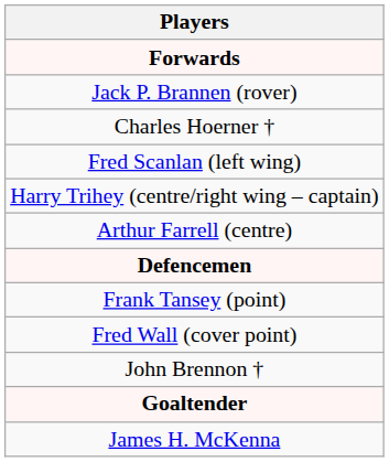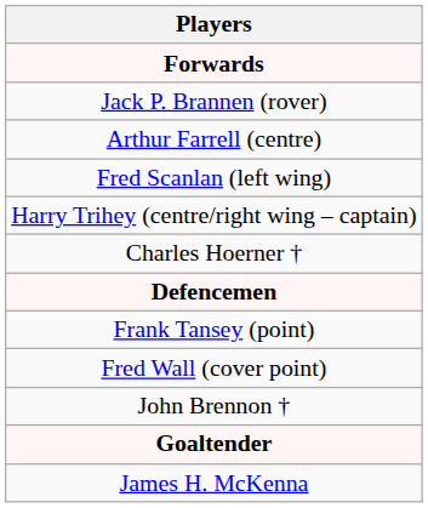row 4 | column 1: Charles Hoerner † -> Arthur Farrell (centre)
row 7 | column 1: Arthur Farrell (centre) -> Charles Hoerner †
